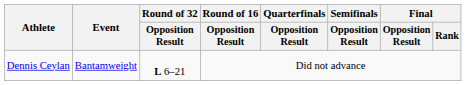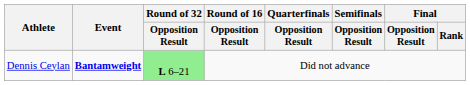Dennis Ceylan | Event: normal -> bold
Dennis Ceylan | Round of 32 / Opposition Result: no background -> lightgreen background
